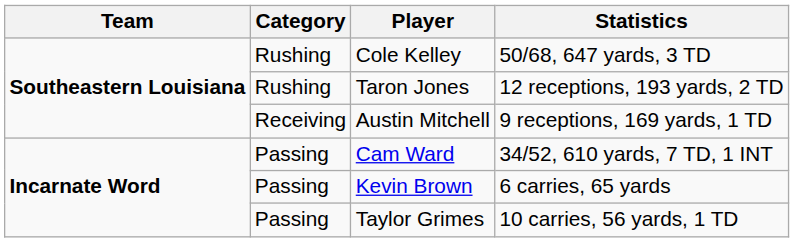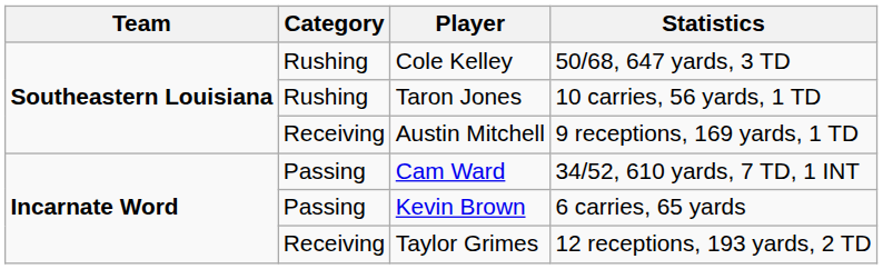Taron Jones | Statistics: 12 receptions, 193 yards, 2 TD -> 10 carries, 56 yards, 1 TD
Taylor Grimes | Category: Passing -> Receiving
Taylor Grimes | Statistics: 10 carries, 56 yards, 1 TD -> 12 receptions, 193 yards, 2 TD
